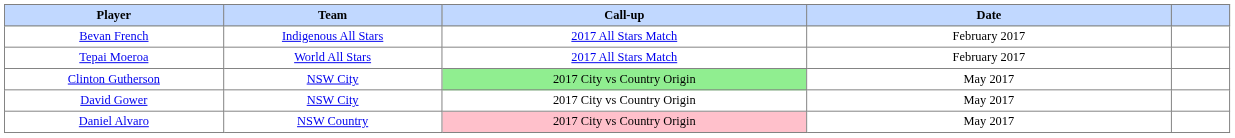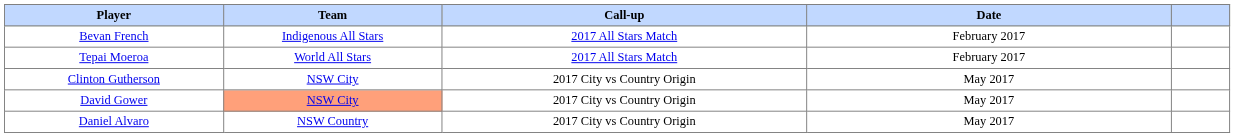Clinton Gutherson | Call-up: lightgreen background -> no background
David Gower | Team: no background -> lightsalmon background
Daniel Alvaro | Call-up: pink background -> no background
